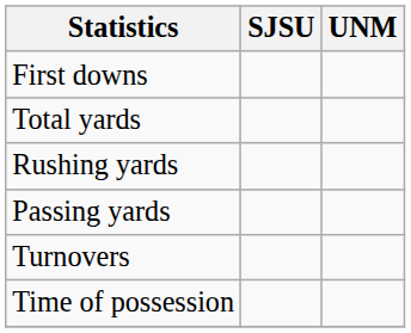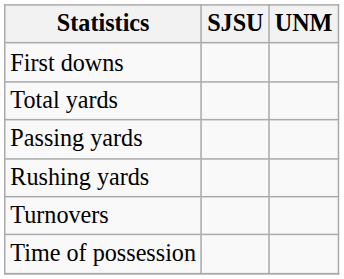rows swapped: Rushing yards <-> Passing yards
